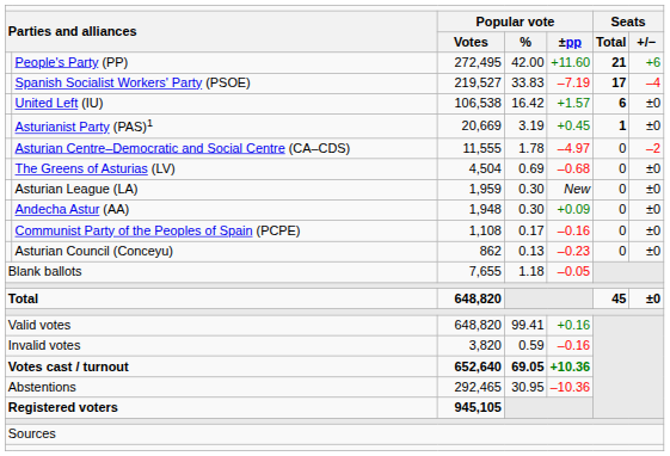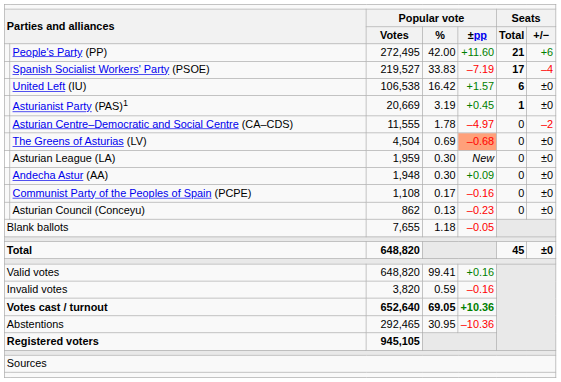The Greens of Asturias (LV) | column 5: no background -> lightsalmon background
